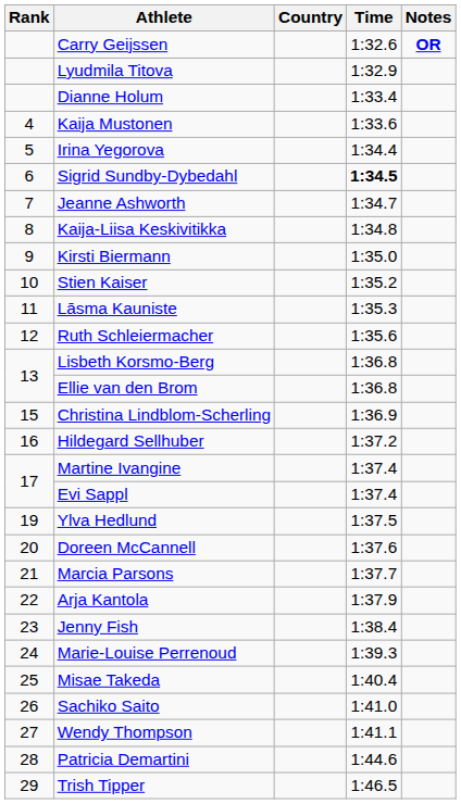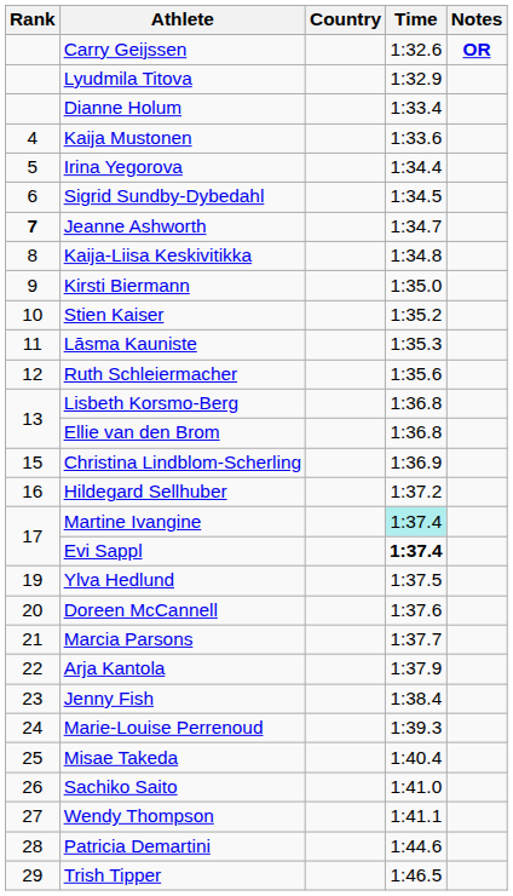Sigrid Sundby-Dybedahl | Time: bold -> normal
Jeanne Ashworth | Rank: normal -> bold
Martine Ivangine | Time: no background -> paleturquoise background
Evi Sappl | Time: normal -> bold
